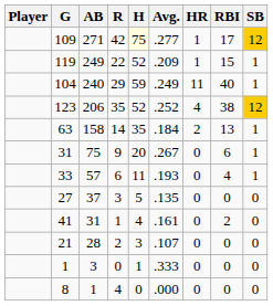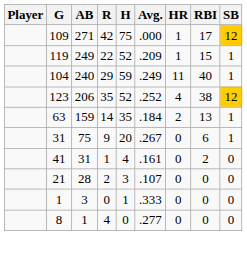109 | H: lightyellow background -> no background
109 | Avg.: .277 -> .000
63 | AB: 158 -> 159
- row: 33 | 57 | 6 | 11 | .193 | 0 | 4 | 1
- row: 27 | 37 | 3 | 5 | .135 | 0 | 0 | 0
8 | Avg.: .000 -> .277
